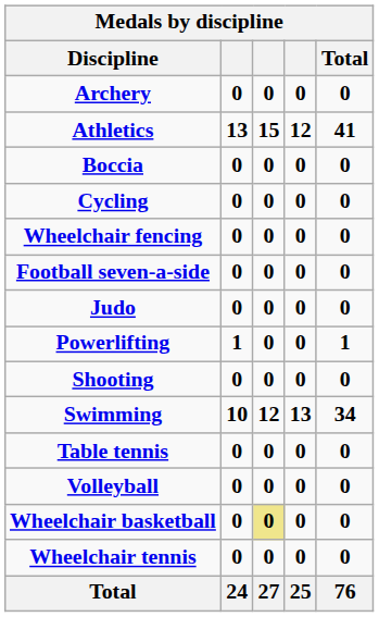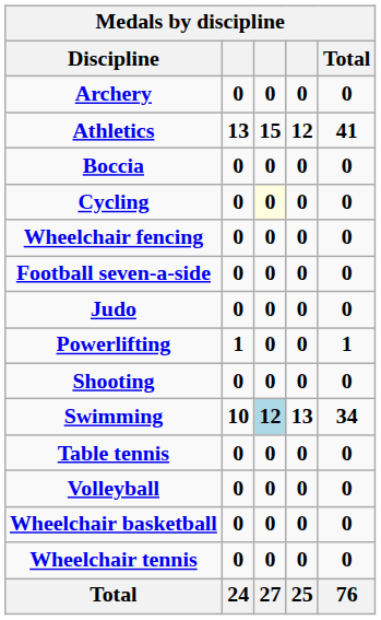Cycling | column 3: no background -> lightyellow background
Swimming | column 3: no background -> lightblue background
Wheelchair basketball | column 3: khaki background -> no background
